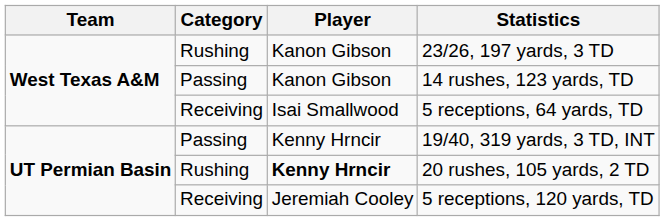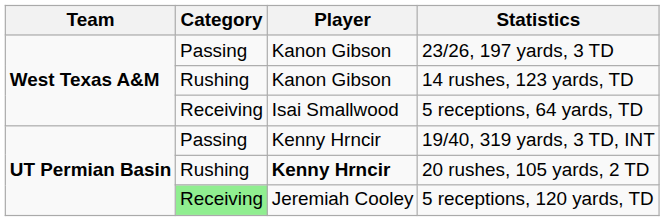23/26, 197 yards, 3 TD | Category: Rushing -> Passing
14 rushes, 123 yards, TD | Category: Passing -> Rushing
5 receptions, 120 yards, TD | Category: no background -> lightgreen background
